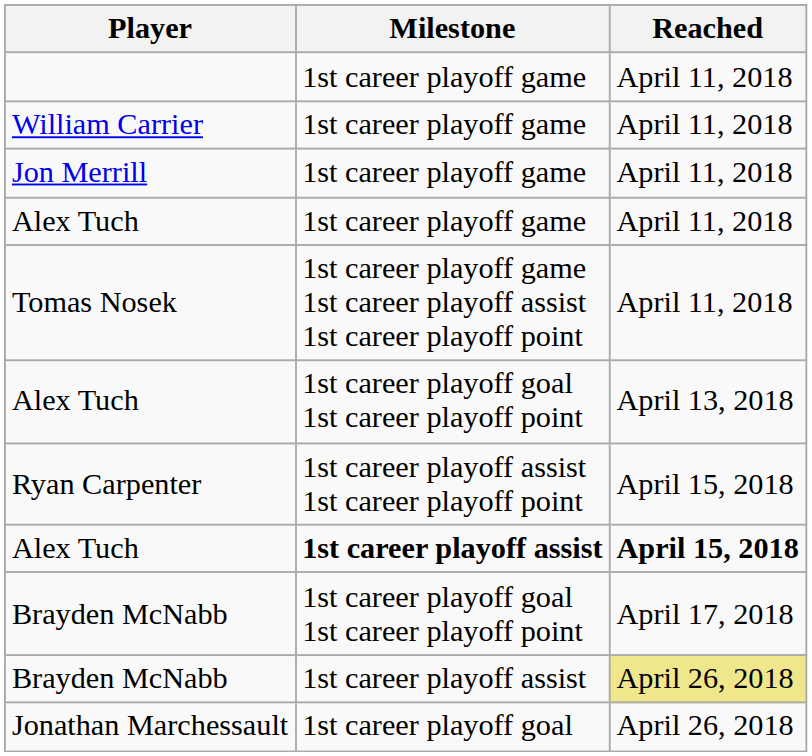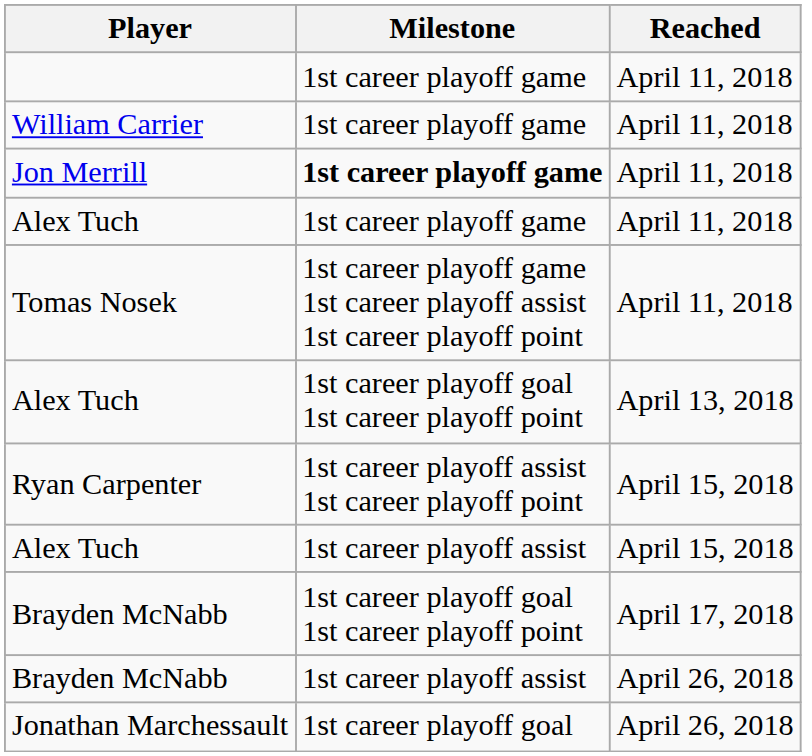row 4 | Milestone: normal -> bold
row 9 | Milestone: bold -> normal
row 9 | Reached: bold -> normal
row 11 | Reached: khaki background -> no background
